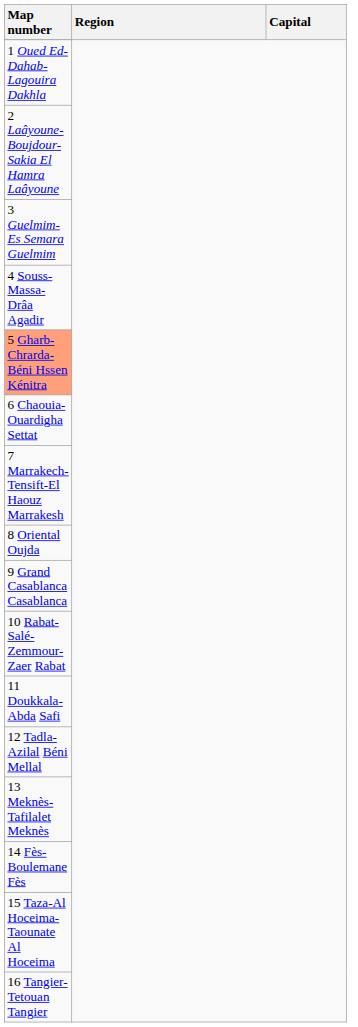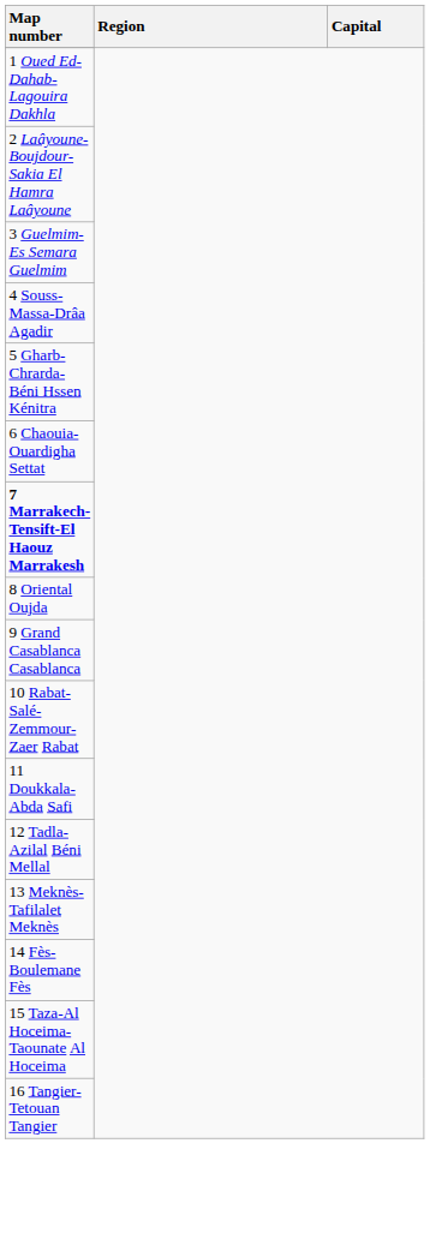5 Gharb-Chrarda-Béni Hssen Kénitra | Map number: lightsalmon background -> no background
7 Marrakech-Tensift-El Haouz Marrakesh | Map number: normal -> bold
